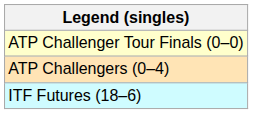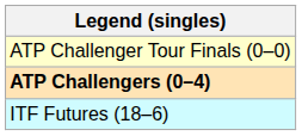row 3 | column 1: normal -> bold
